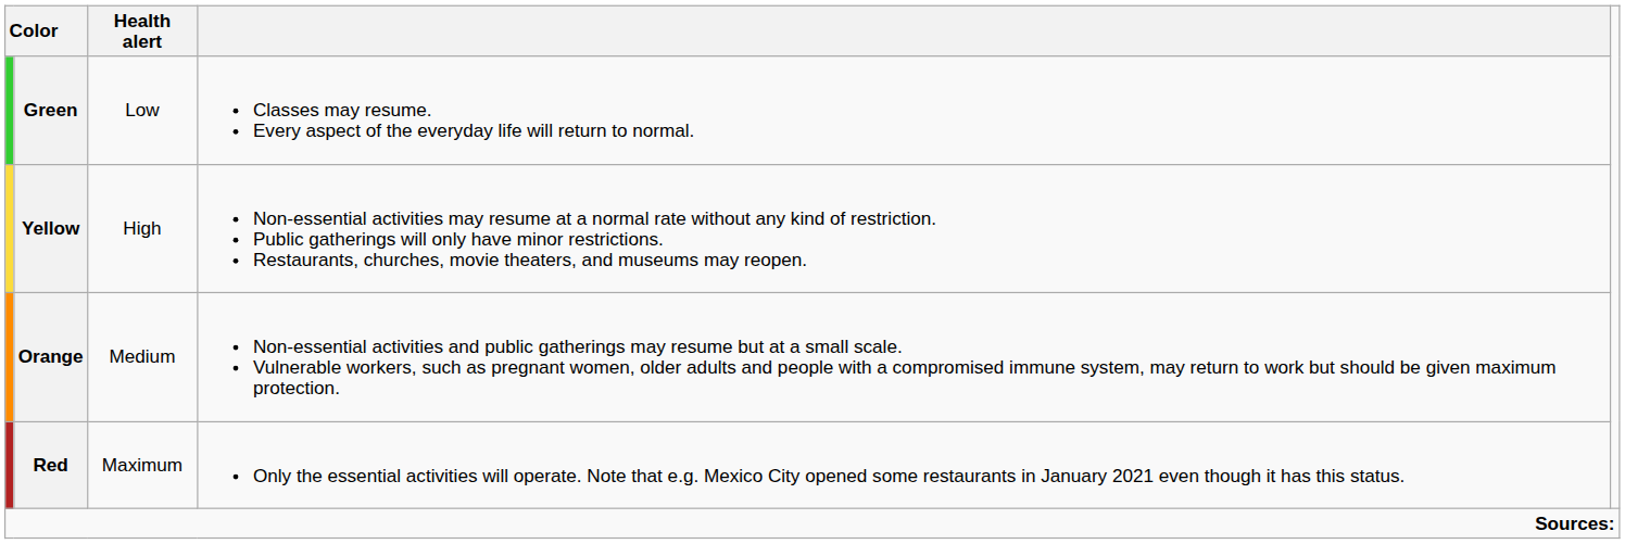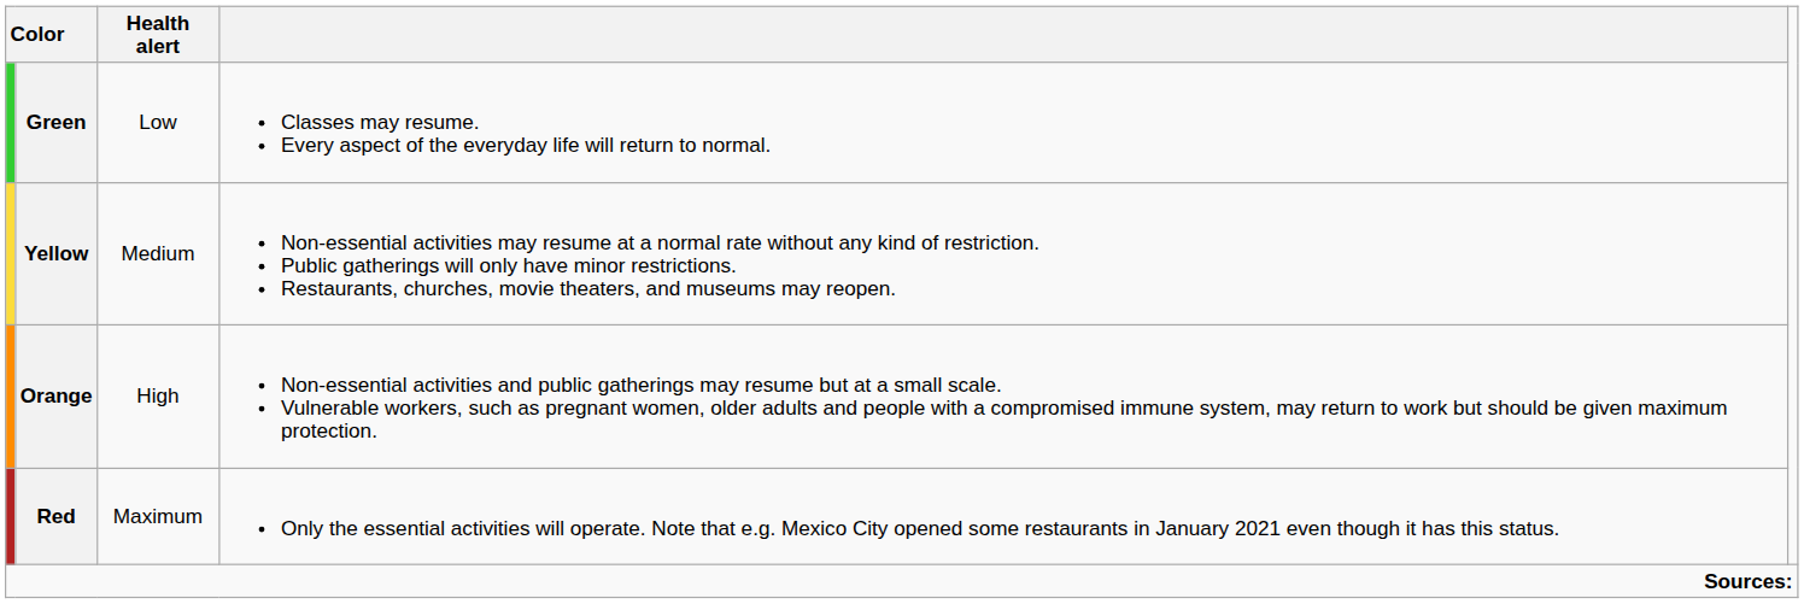Yellow | Health alert: High -> Medium
Orange | Health alert: Medium -> High
